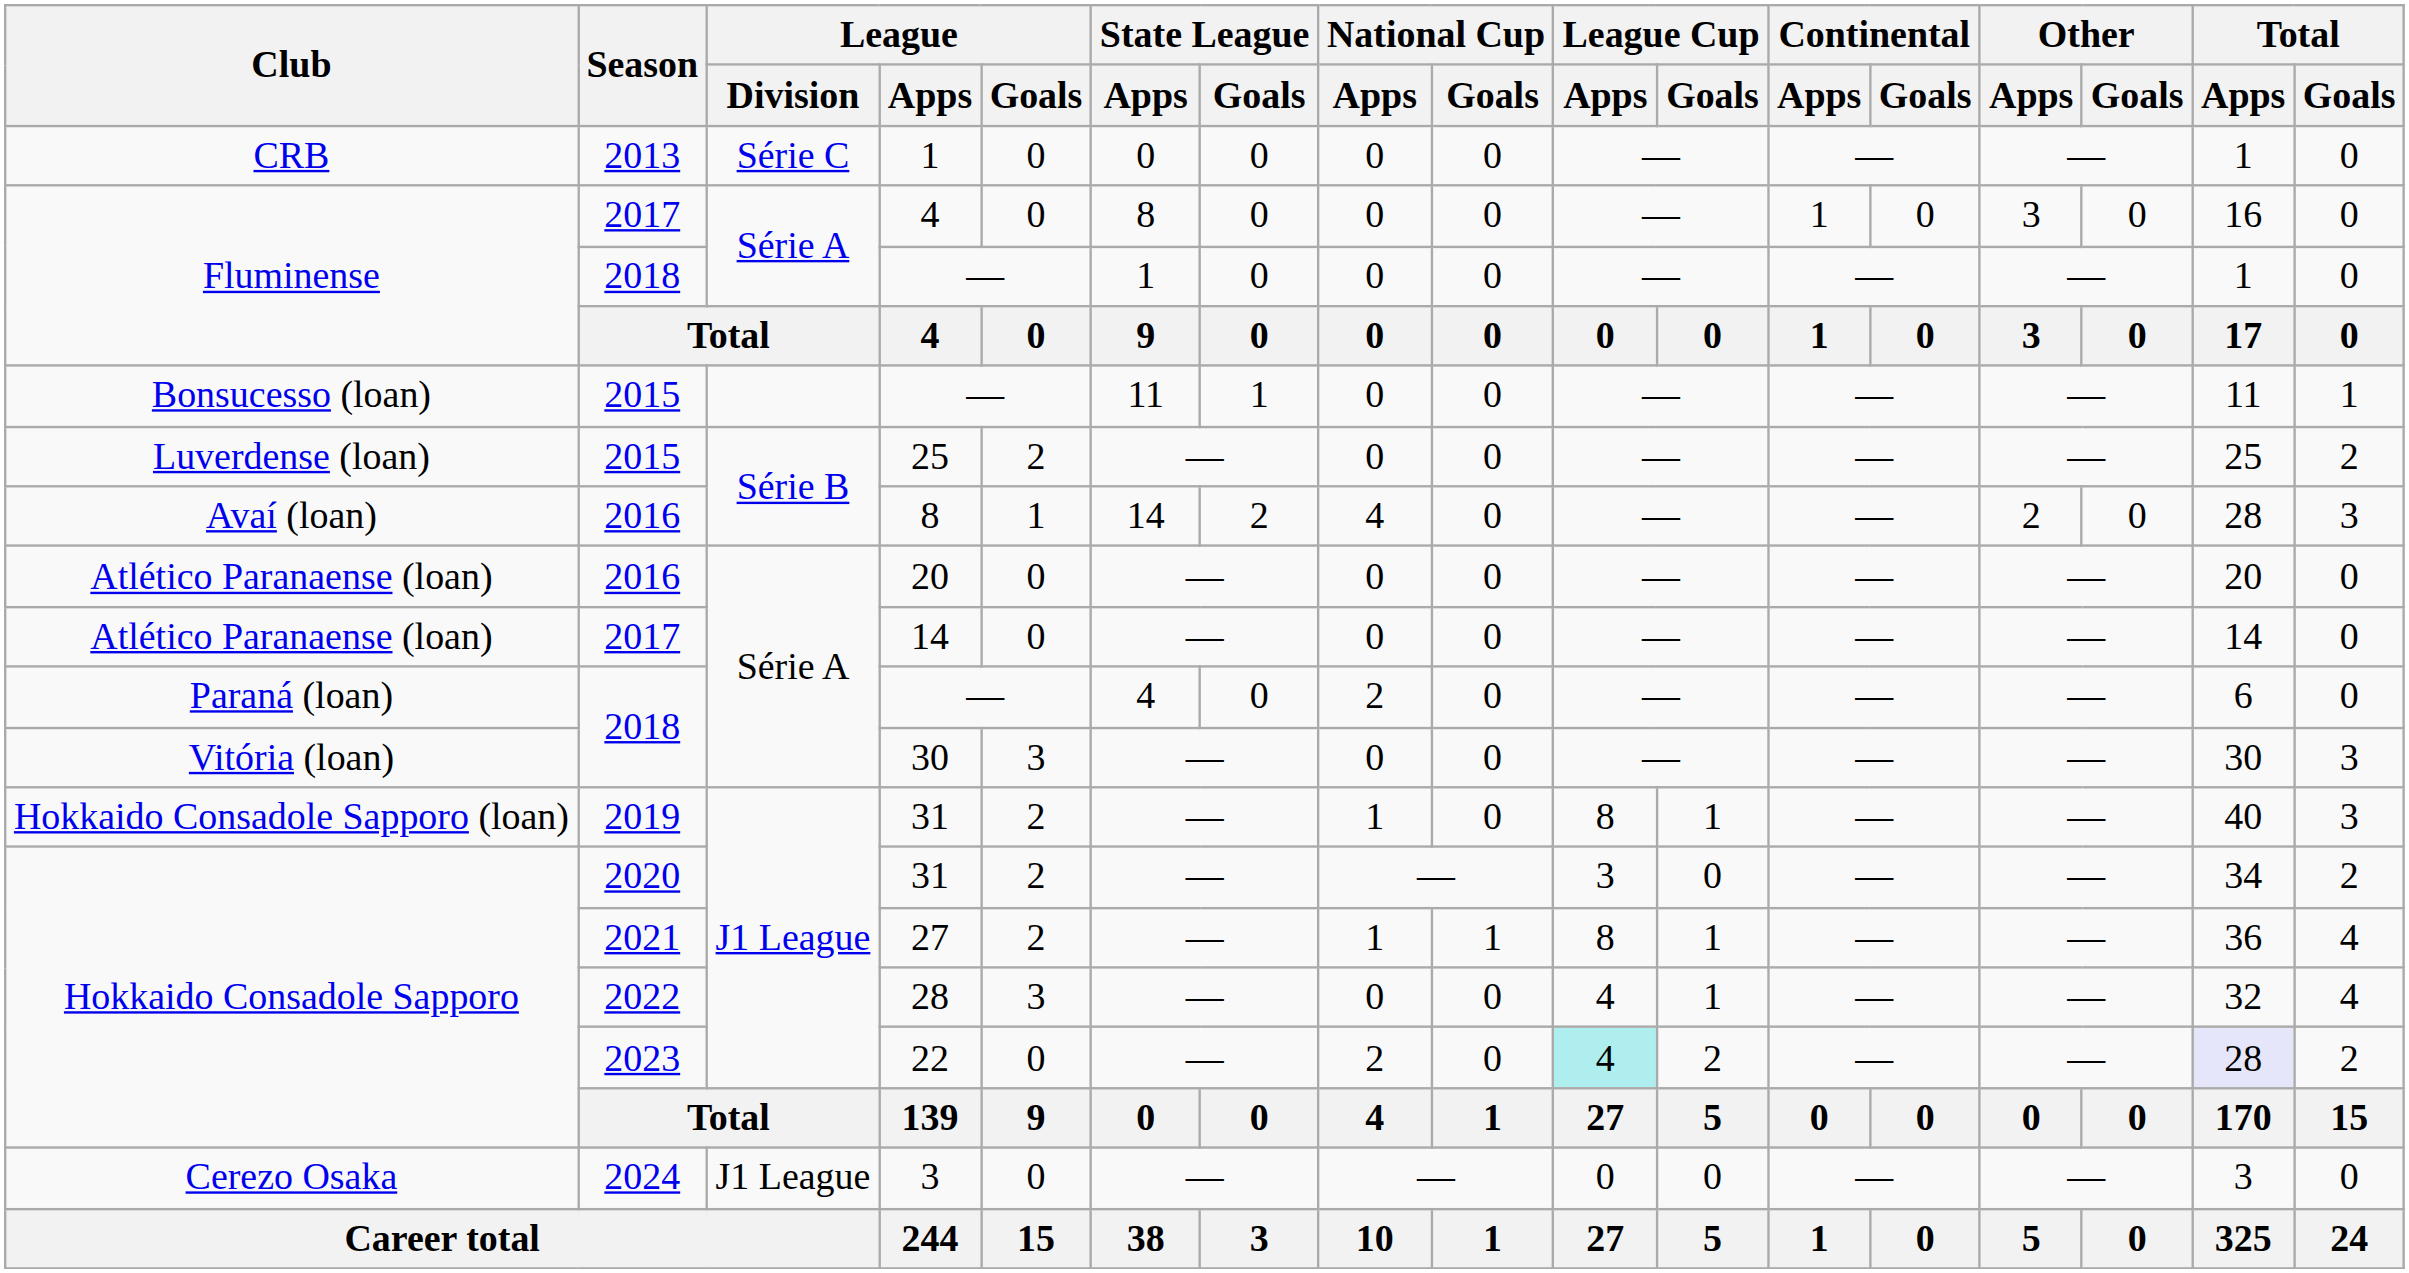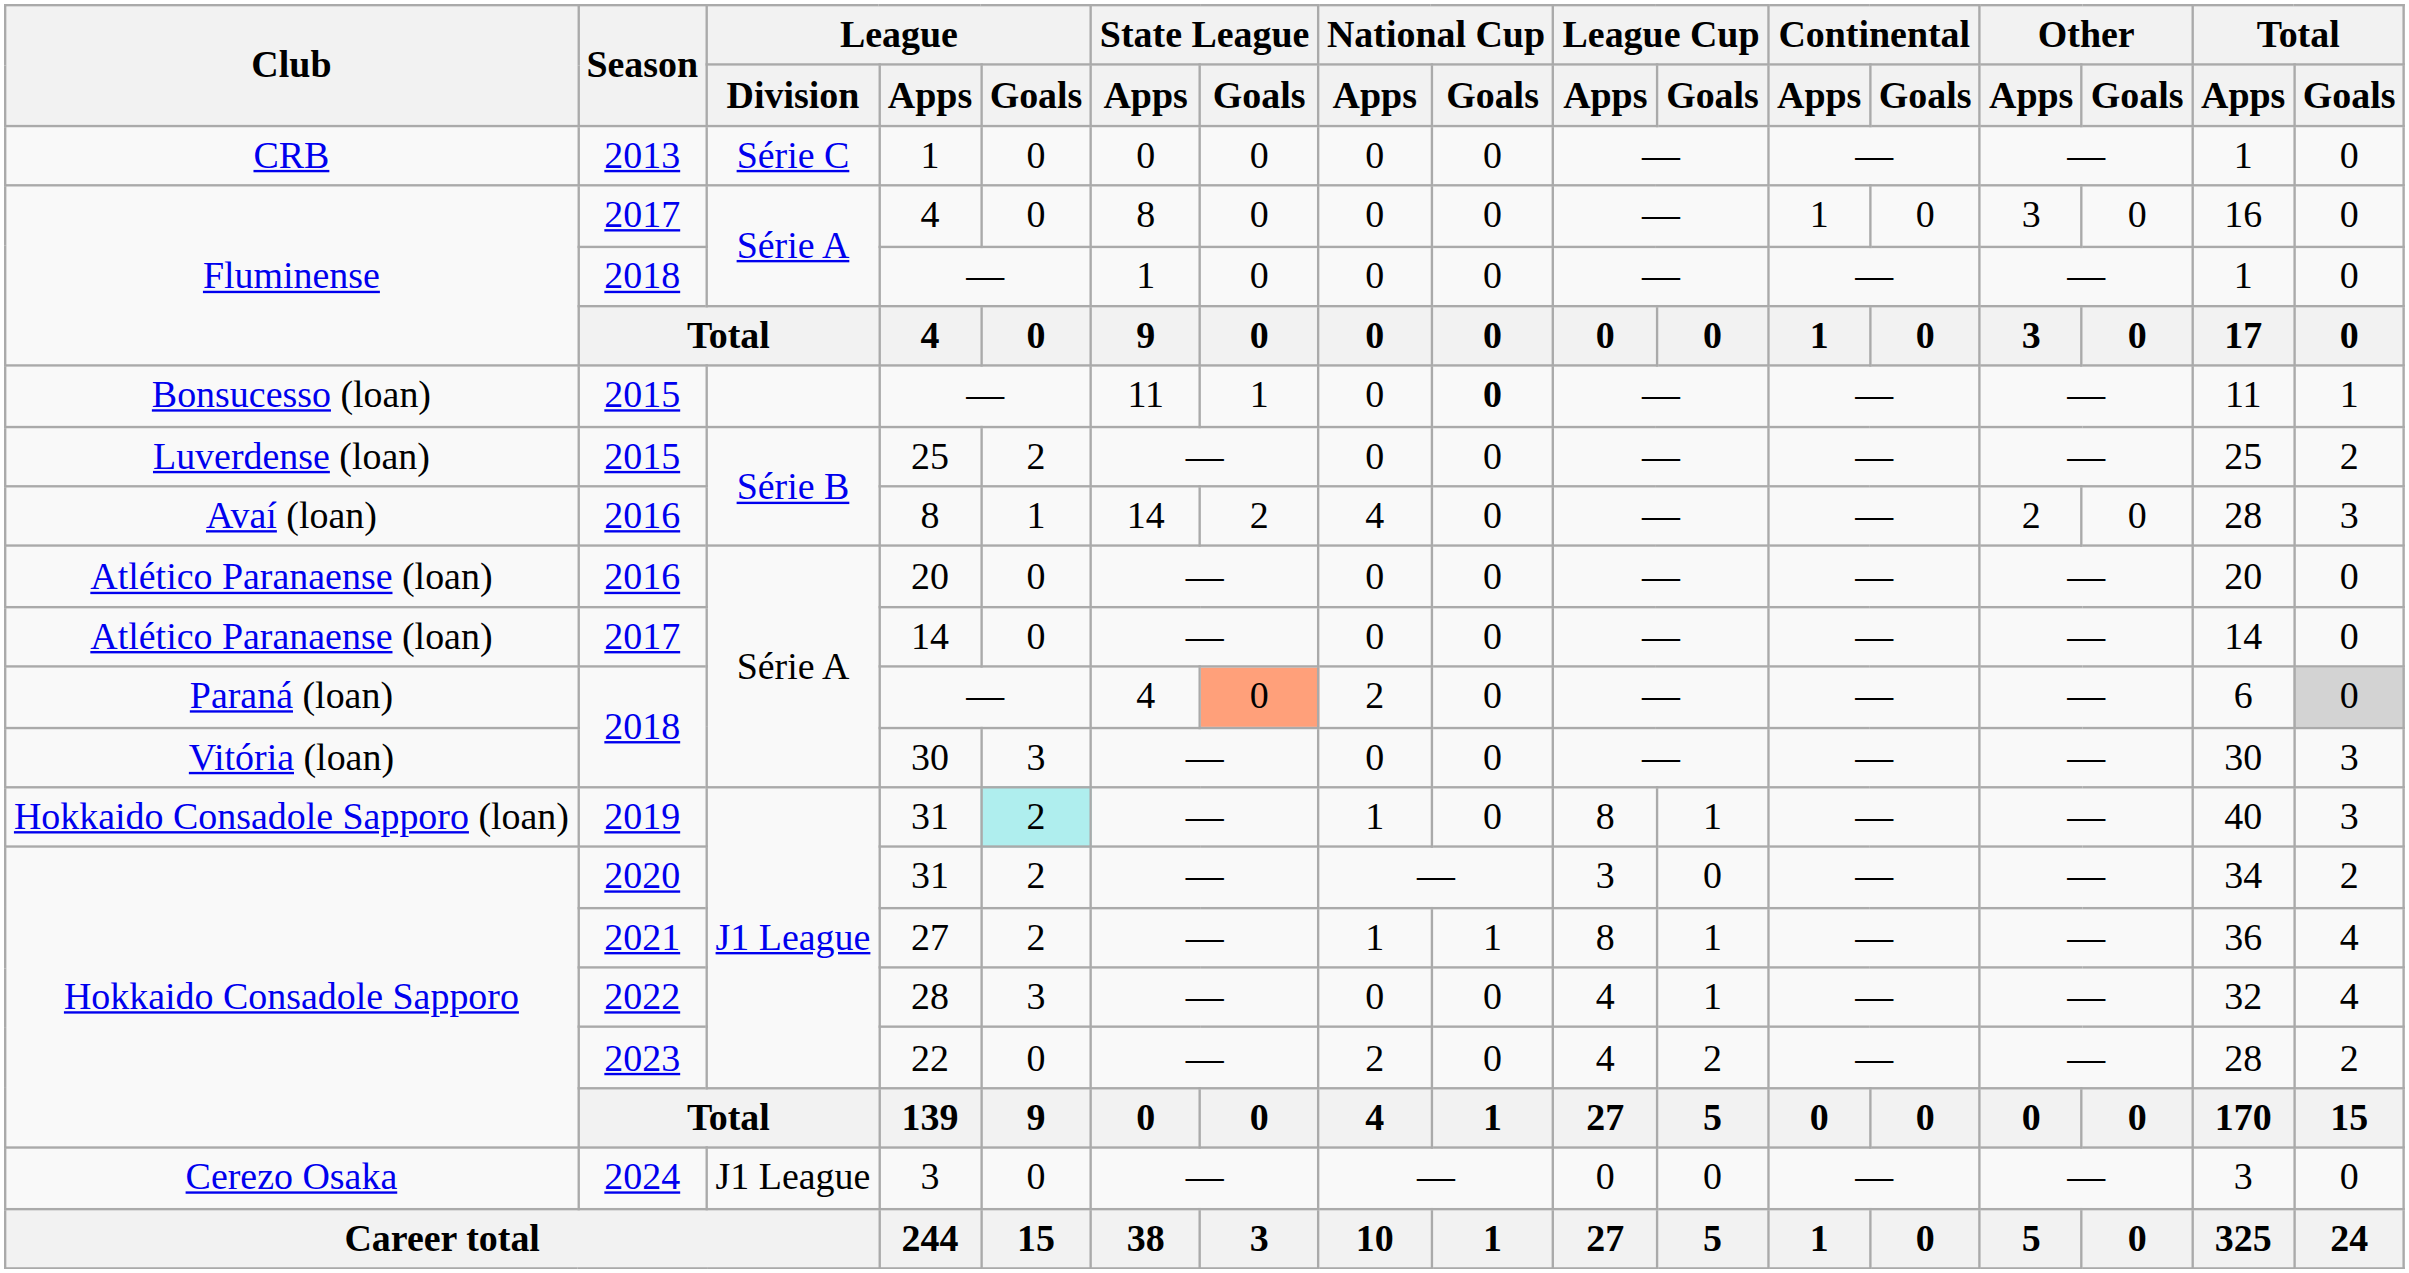Bonsucesso (loan) / — | National Cup / Goals: normal -> bold
Paraná (loan) / — | State League / Goals: no background -> lightsalmon background
Paraná (loan) / — | Total / Goals: no background -> lightgrey background
Hokkaido Consadole Sapporo (loan) / 31 | League / Goals: no background -> paleturquoise background
22 | League Cup / Apps: paleturquoise background -> no background
22 | Total / Apps: lavender background -> no background
